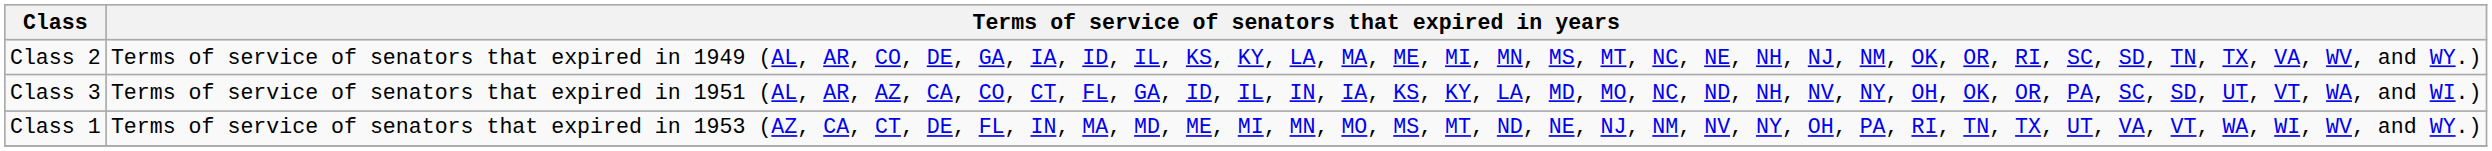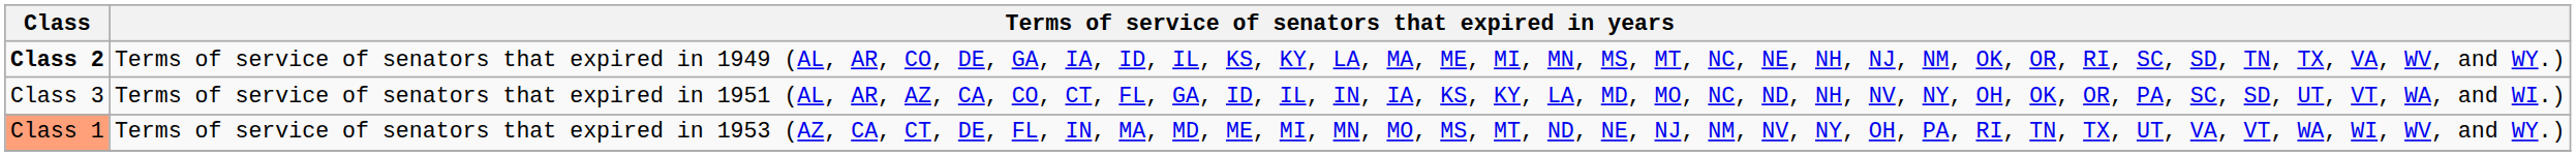Class 2 | Class: normal -> bold
Class 1 | Class: no background -> lightsalmon background
